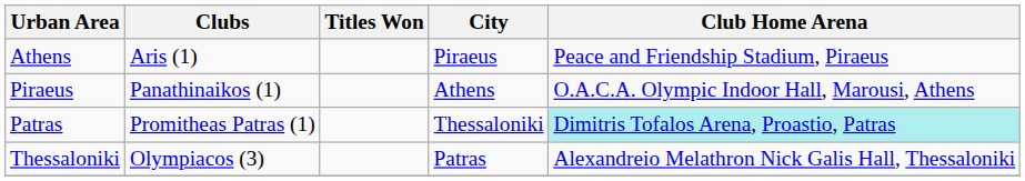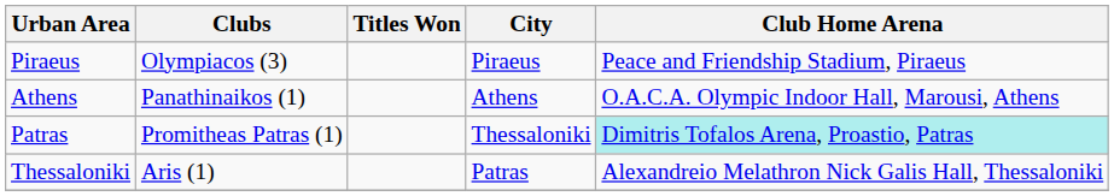row 2 | Urban Area: Athens -> Piraeus
row 2 | Clubs: Aris (1) -> Olympiacos (3)
row 3 | Urban Area: Piraeus -> Athens
row 5 | Clubs: Olympiacos (3) -> Aris (1)
